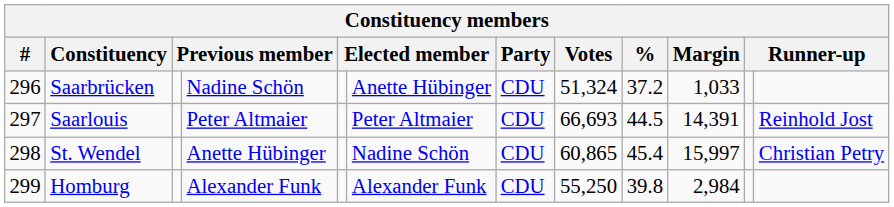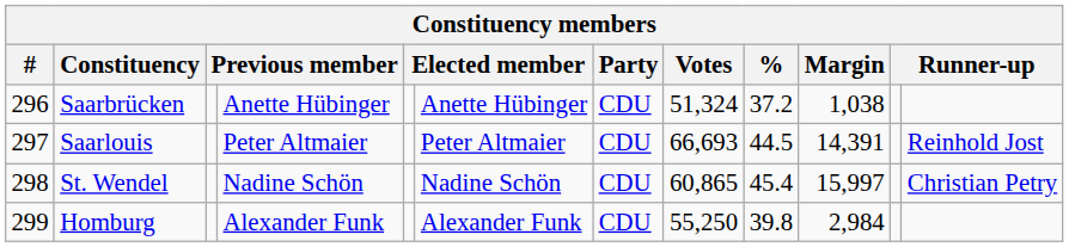Saarbrücken | column 4: Nadine Schön -> Anette Hübinger
Saarbrücken | Margin: 1,033 -> 1,038
St. Wendel | column 4: Anette Hübinger -> Nadine Schön
